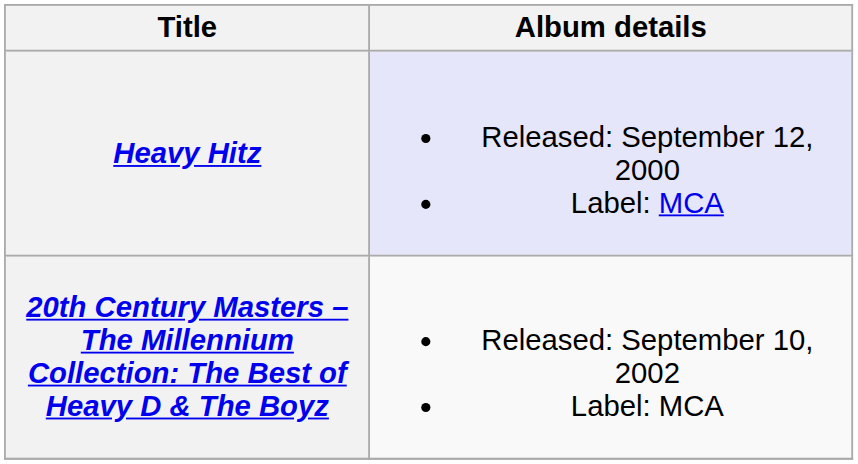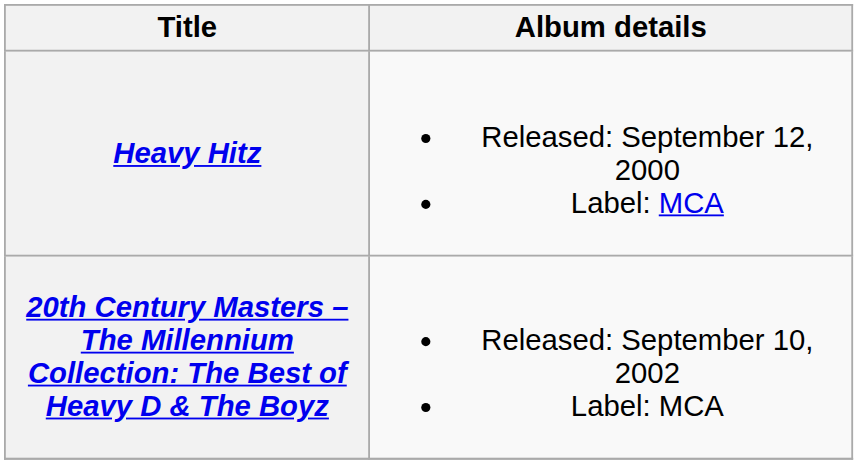Heavy Hitz | Album details: lavender background -> no background
